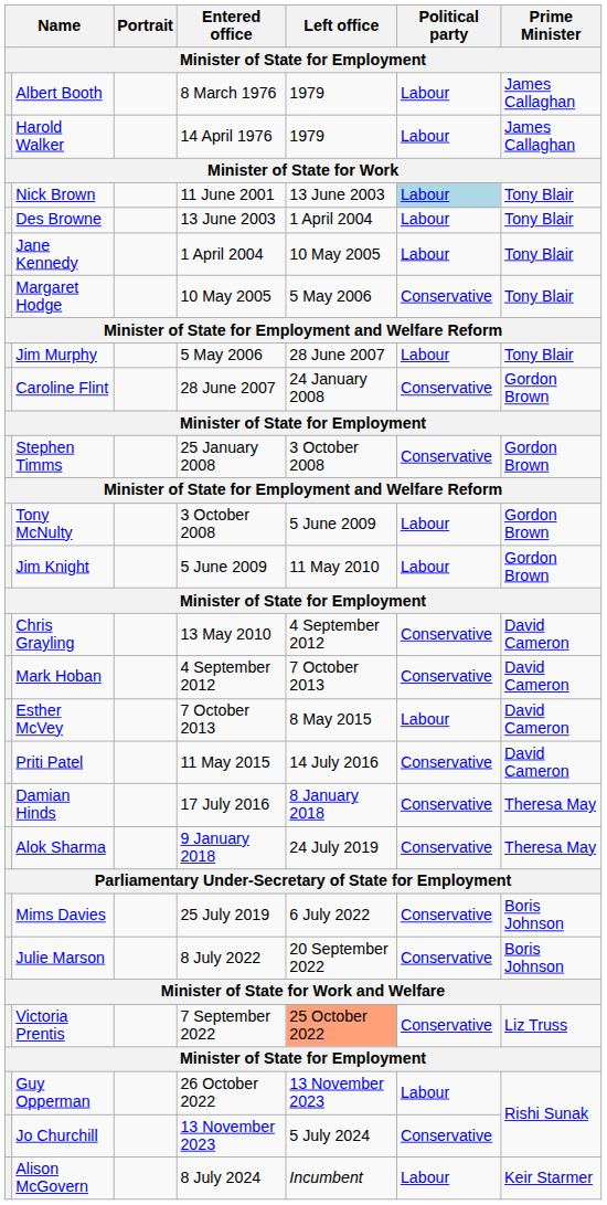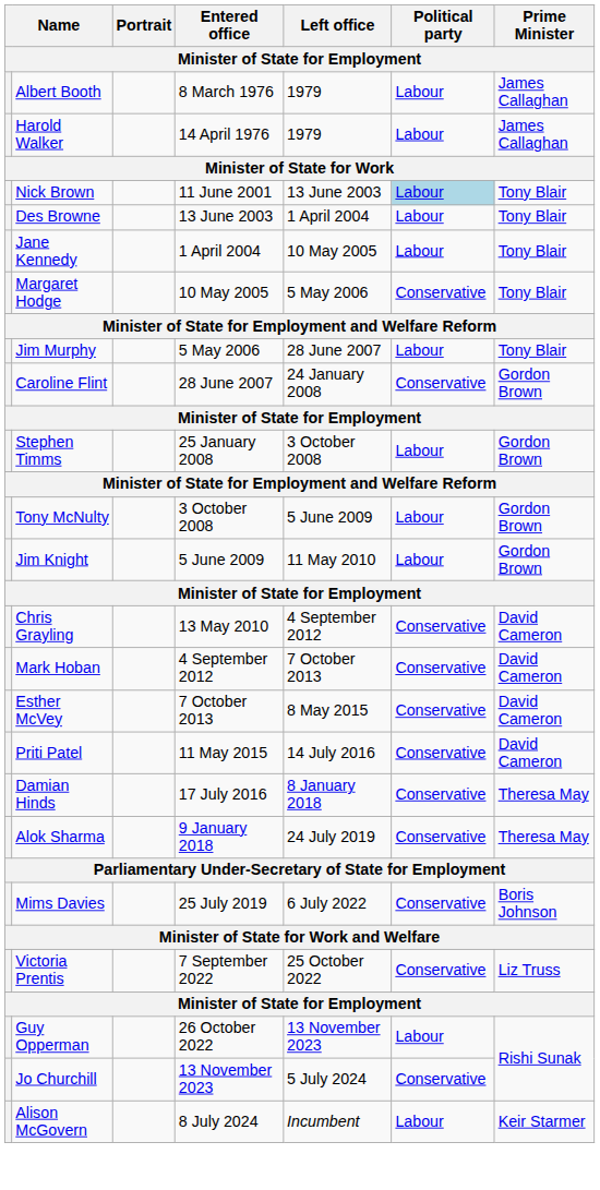Stephen Timms | Political party: Conservative -> Labour
Esther McVey | Political party: Labour -> Conservative
- row: Julie Marson | 8 July 2022 | 20 September 2022 | Conservative | Boris Johnson
Victoria Prentis | Left office: lightsalmon background -> no background
